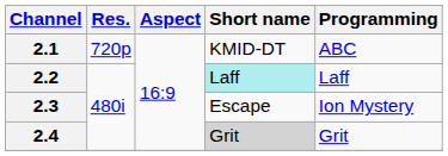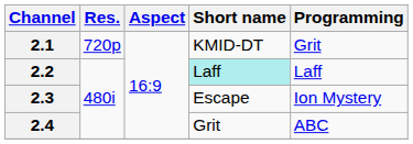2.1 | Programming: ABC -> Grit
2.4 | Short name: lightgrey background -> no background
2.4 | Programming: Grit -> ABC
